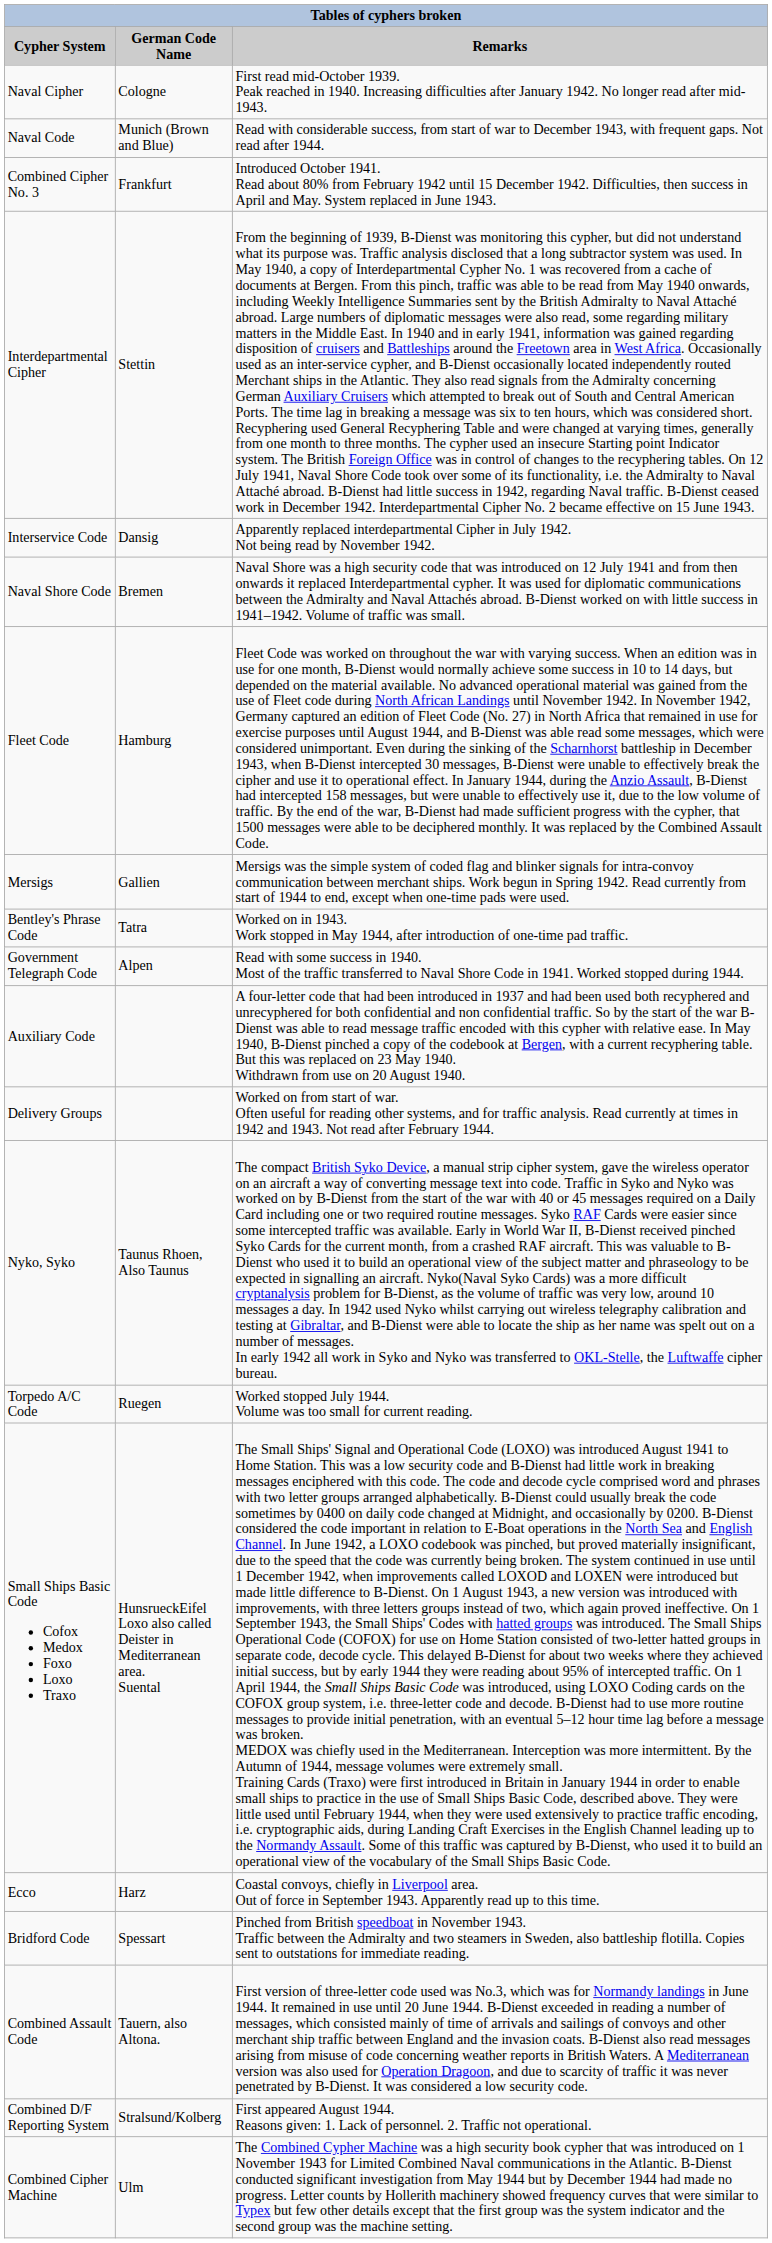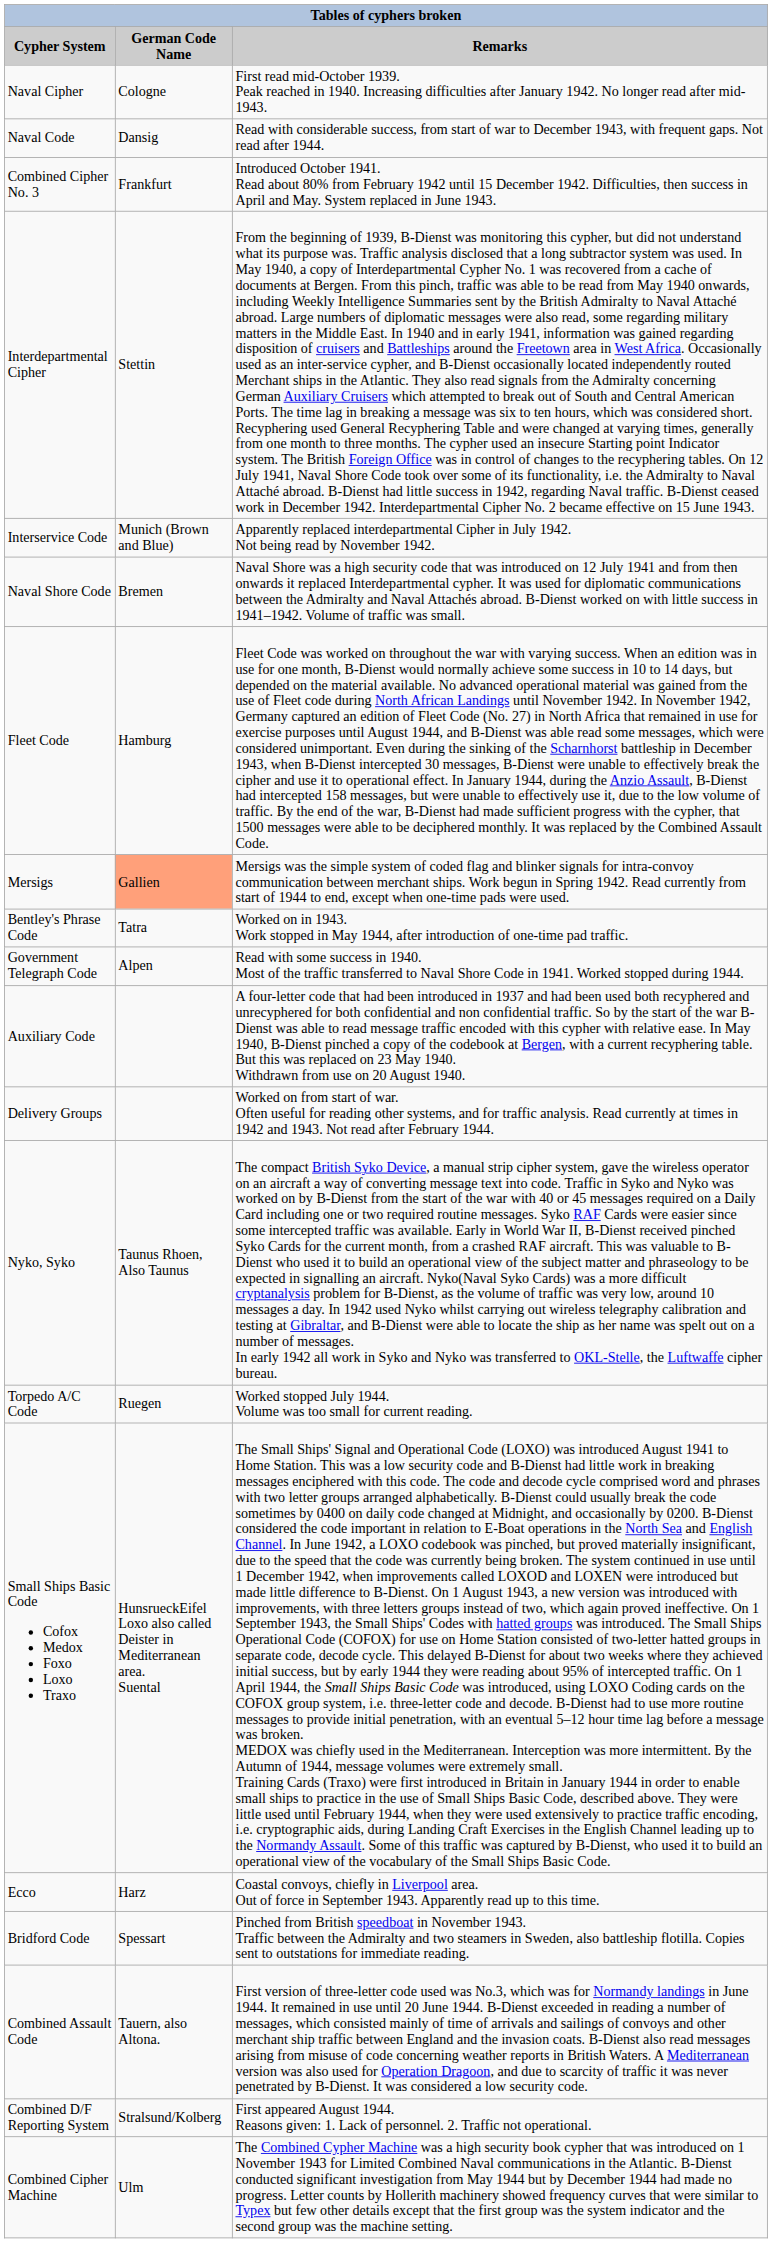Naval Code | German Code Name: Munich (Brown and Blue) -> Dansig
Interservice Code | German Code Name: Dansig -> Munich (Brown and Blue)
Mersigs | German Code Name: no background -> lightsalmon background
